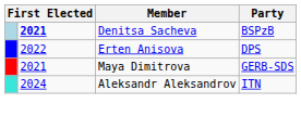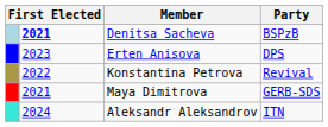Erten Anisova | column 2: 2022 -> 2023
+ row: 2022 | Konstantina Petrova | Revival
